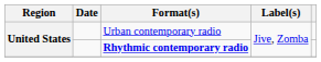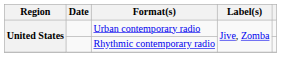Rhythmic contemporary radio | Format(s): bold -> normal
